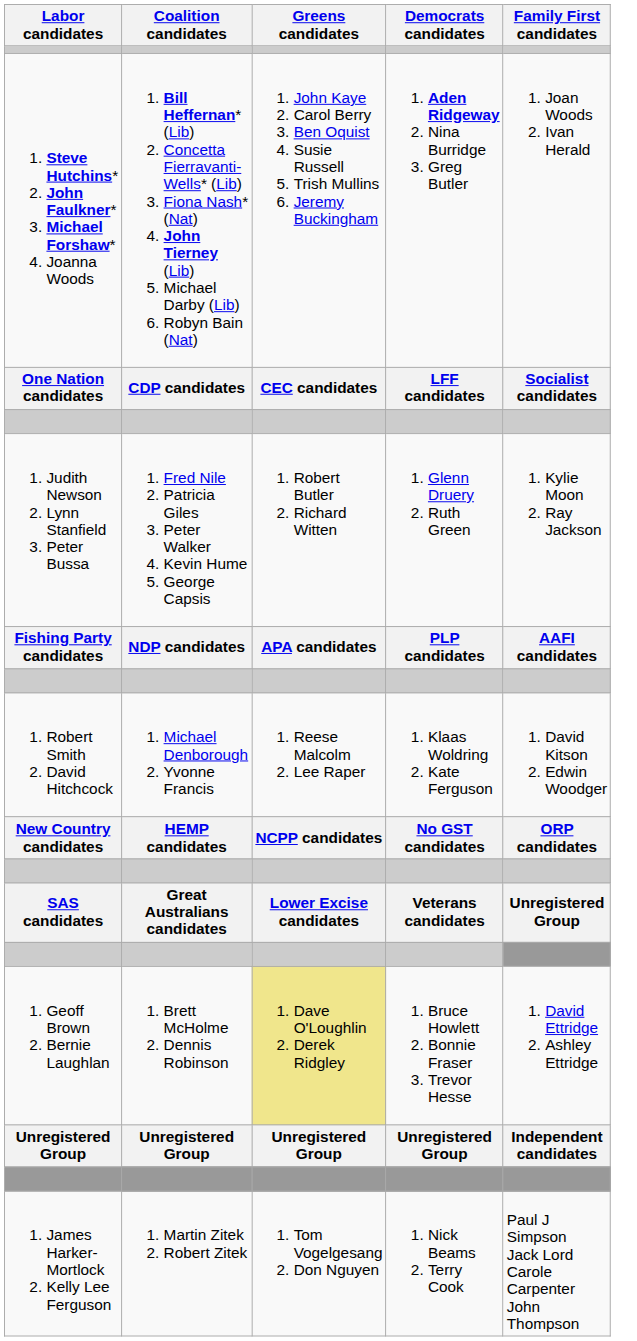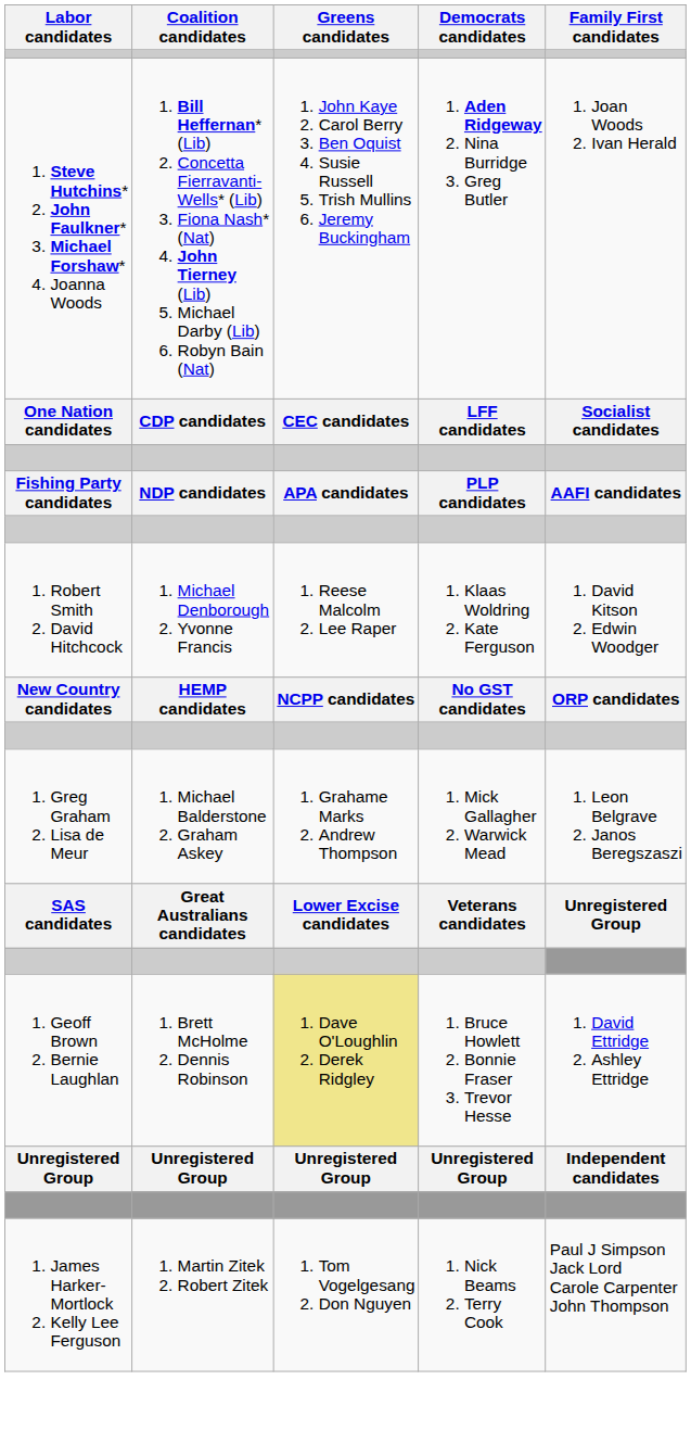- row: Judith Newson Lynn Stanfield Peter Bussa | Fred Nile Patricia Giles Peter Walker Kevin Hume George Capsis | Robert Butler Richard Witten | Glenn Druery Ruth Green | Kylie Moon Ray Jackson
+ row: Greg Graham Lisa de Meur | Michael Balderstone Graham Askey | Grahame Marks Andrew Thompson | Mick Gallagher Warwick Mead | Leon Belgrave Janos Beregszaszi
